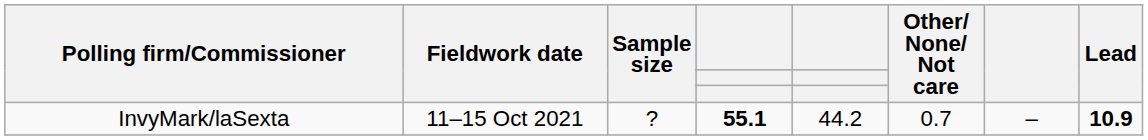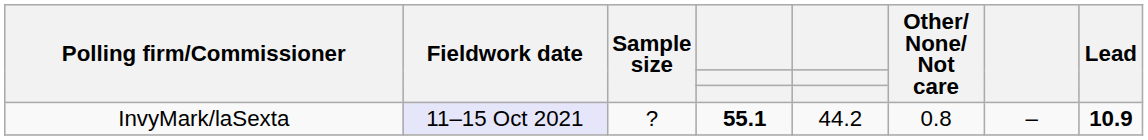InvyMark/laSexta | Fieldwork date: no background -> lavender background
InvyMark/laSexta | Other/ None/ Not care: 0.7 -> 0.8
